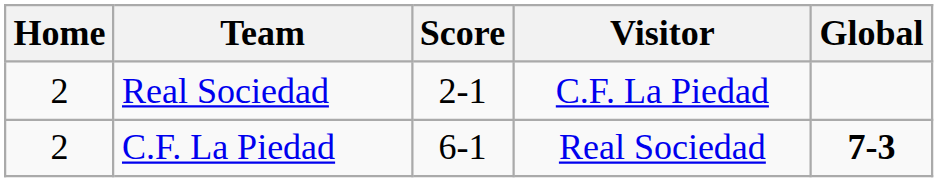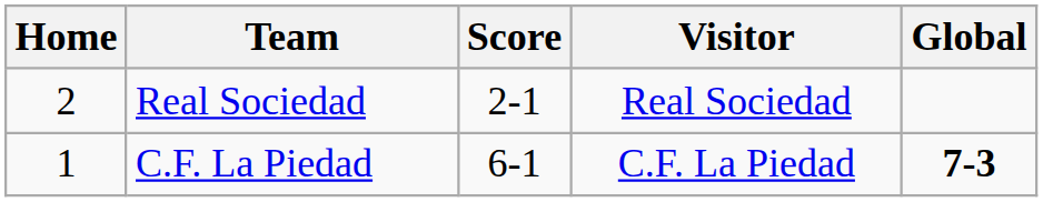row 2 | Visitor: C.F. La Piedad -> Real Sociedad
row 3 | Home: 2 -> 1
row 3 | Visitor: Real Sociedad -> C.F. La Piedad
